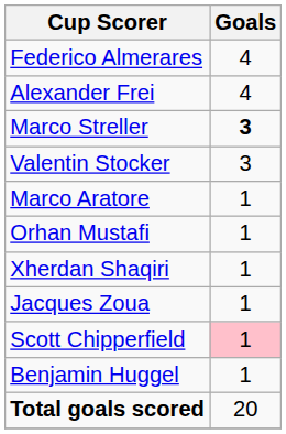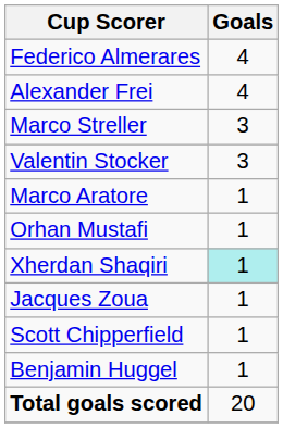Marco Streller | Goals: bold -> normal
Xherdan Shaqiri | Goals: no background -> paleturquoise background
Scott Chipperfield | Goals: pink background -> no background
